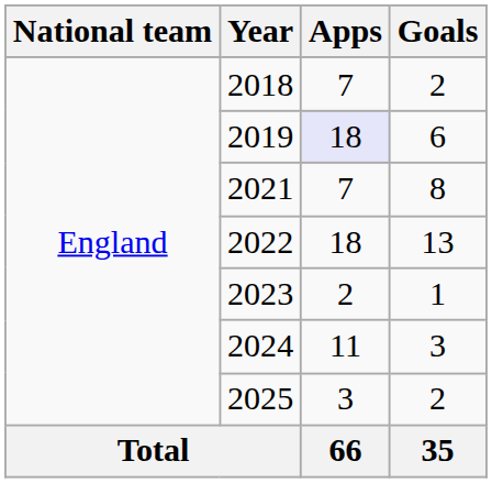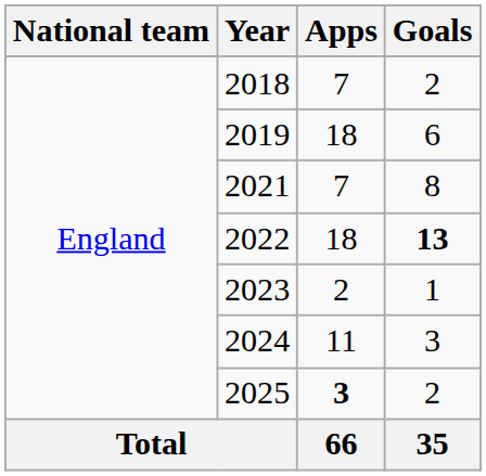2019 | Apps: lavender background -> no background
2022 | Goals: normal -> bold
2025 | Apps: normal -> bold
